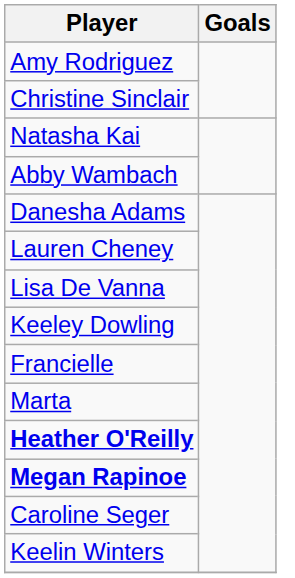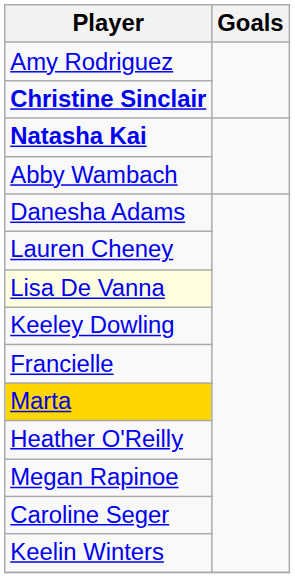Christine Sinclair | Player: normal -> bold
Natasha Kai | Player: normal -> bold
Lisa De Vanna | Player: no background -> lightyellow background
Marta | Player: no background -> gold background
Heather O'Reilly | Player: bold -> normal
Megan Rapinoe | Player: bold -> normal
